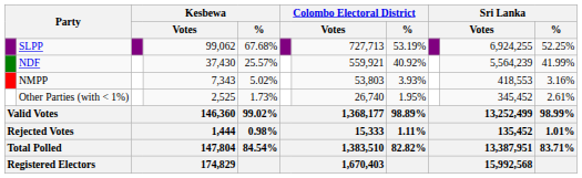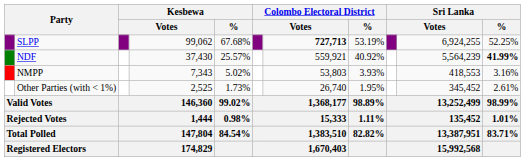SLPP | column 7: normal -> bold
NDF | Sri Lanka / %: normal -> bold
